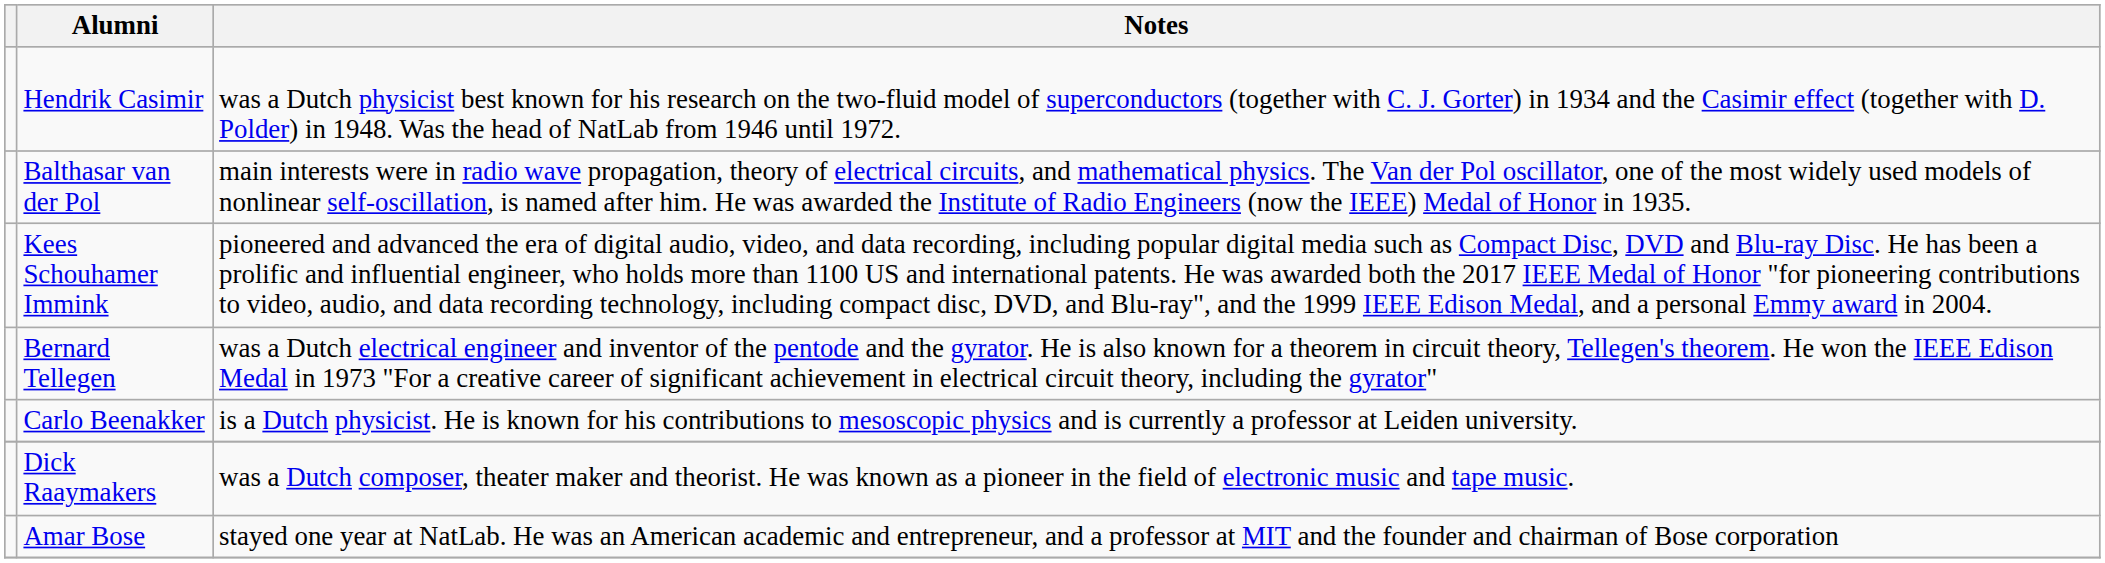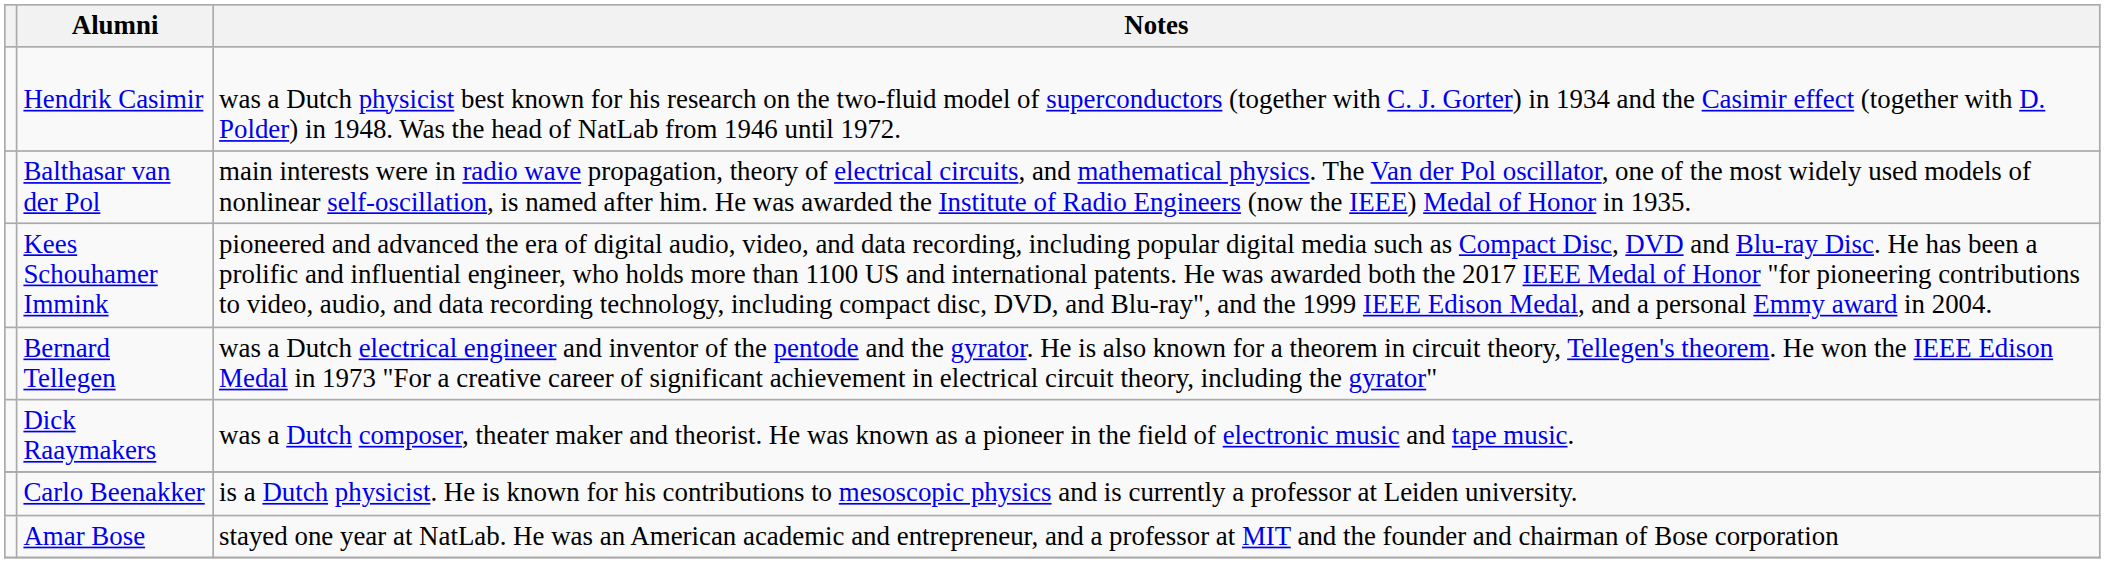rows swapped: Dick Raaymakers <-> Carlo Beenakker
